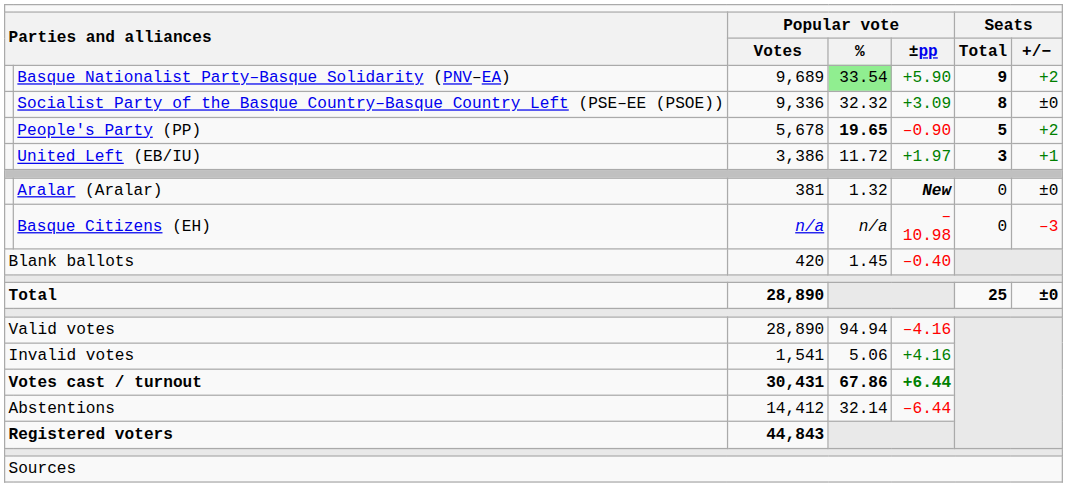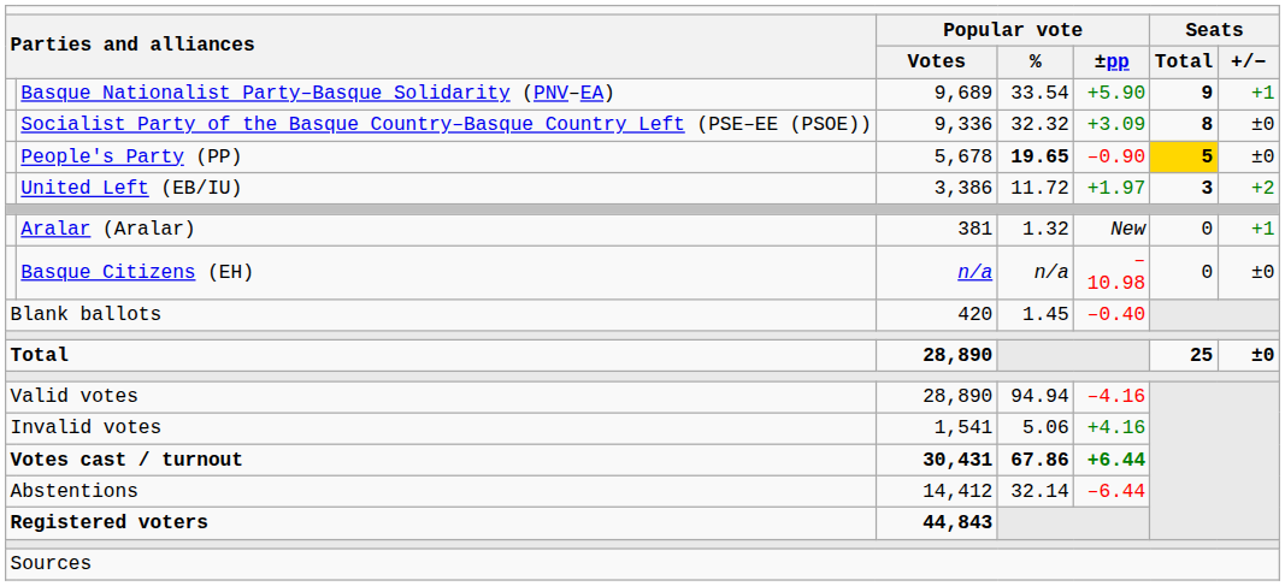Basque Nationalist Party–Basque Solidarity (PNV–EA) | column 4: lightgreen background -> no background
Basque Nationalist Party–Basque Solidarity (PNV–EA) | column 7: +2 -> +1
People's Party (PP) | column 6: no background -> gold background
People's Party (PP) | column 7: +2 -> ±0
United Left (EB/IU) | column 7: +1 -> +2
Aralar (Aralar) | column 5: bold -> normal
Aralar (Aralar) | column 7: ±0 -> +1
Basque Citizens (EH) | column 7: –3 -> ±0
